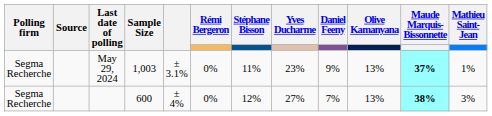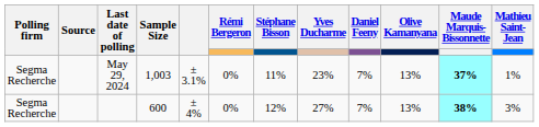May 29, 2024 | Daniel Feeny: 9% -> 7%
